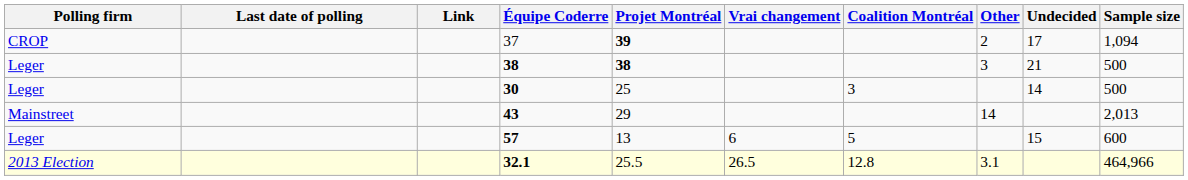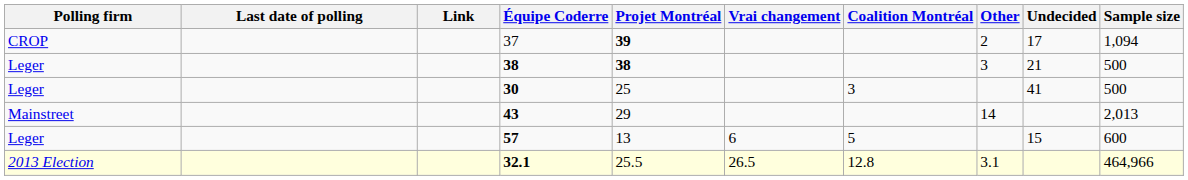30 | Undecided: 14 -> 41
